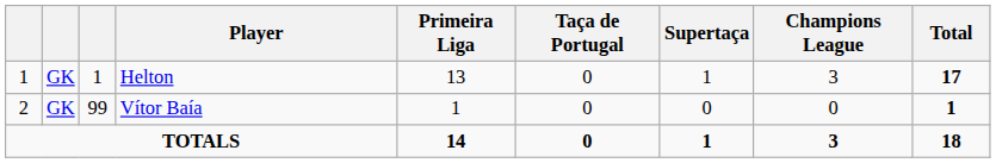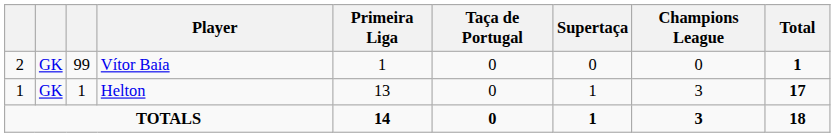rows swapped: Helton <-> Vítor Baía
